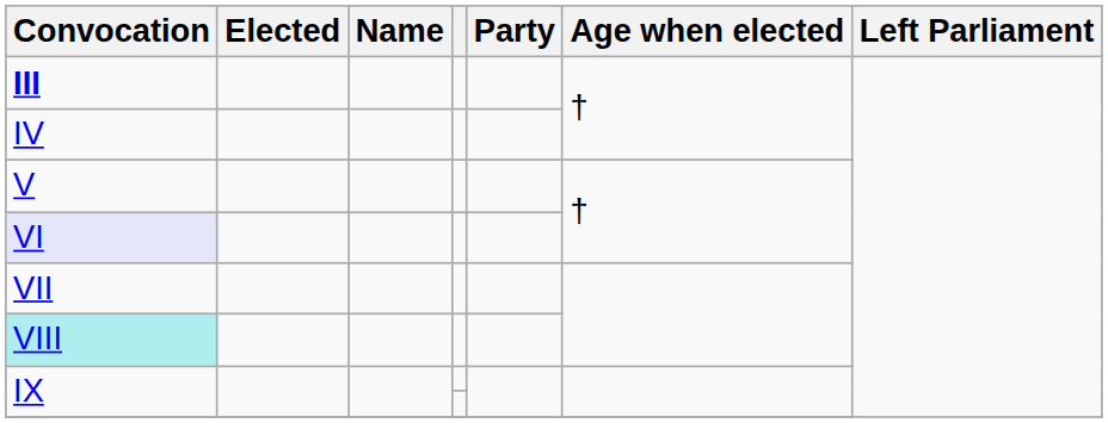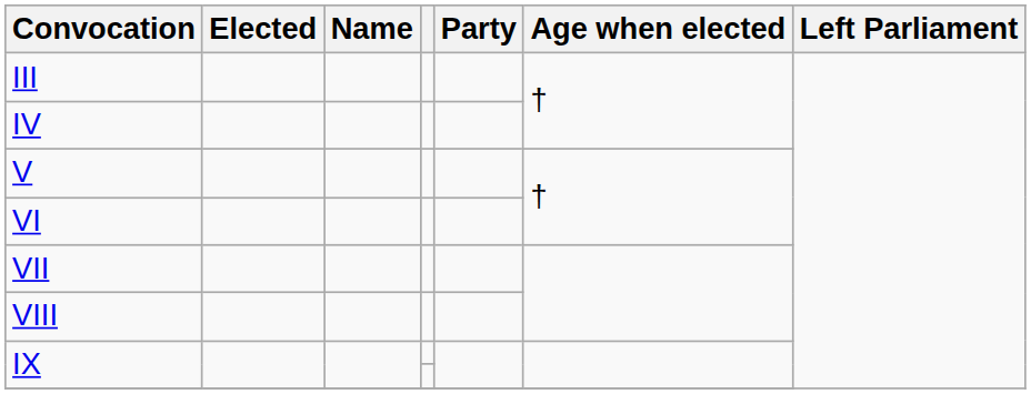III | Convocation: bold -> normal
VI | Convocation: lavender background -> no background
VIII | Convocation: paleturquoise background -> no background
